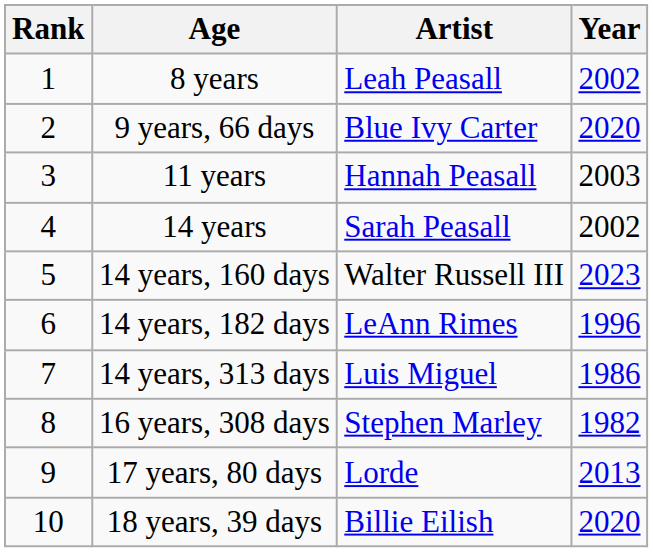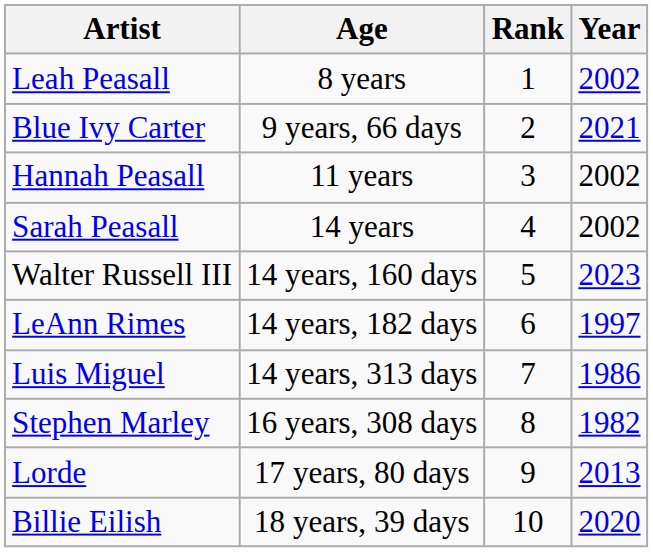columns swapped: Rank <-> Artist
9 years, 66 days | Year: 2020 -> 2021
11 years | Year: 2003 -> 2002
14 years, 182 days | Year: 1996 -> 1997
